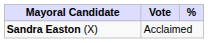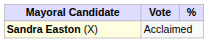Sandra Easton (X) | Mayoral Candidate: no background -> lightyellow background
